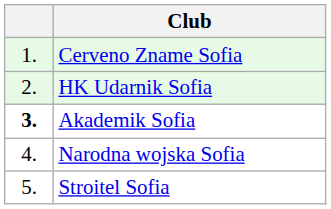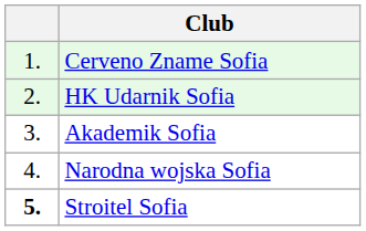Akademik Sofia | column 1: bold -> normal
Stroitel Sofia | column 1: normal -> bold
